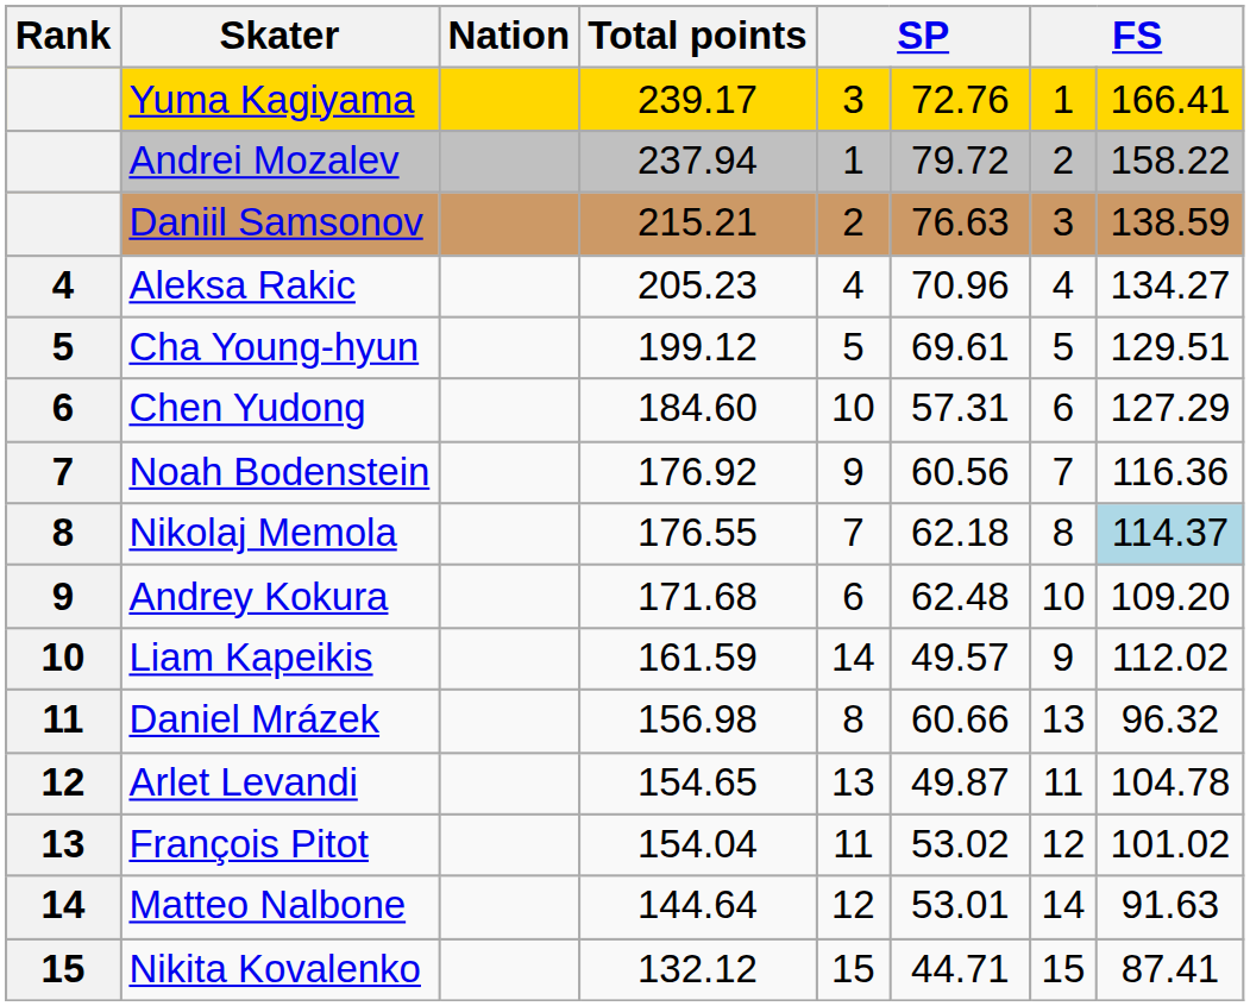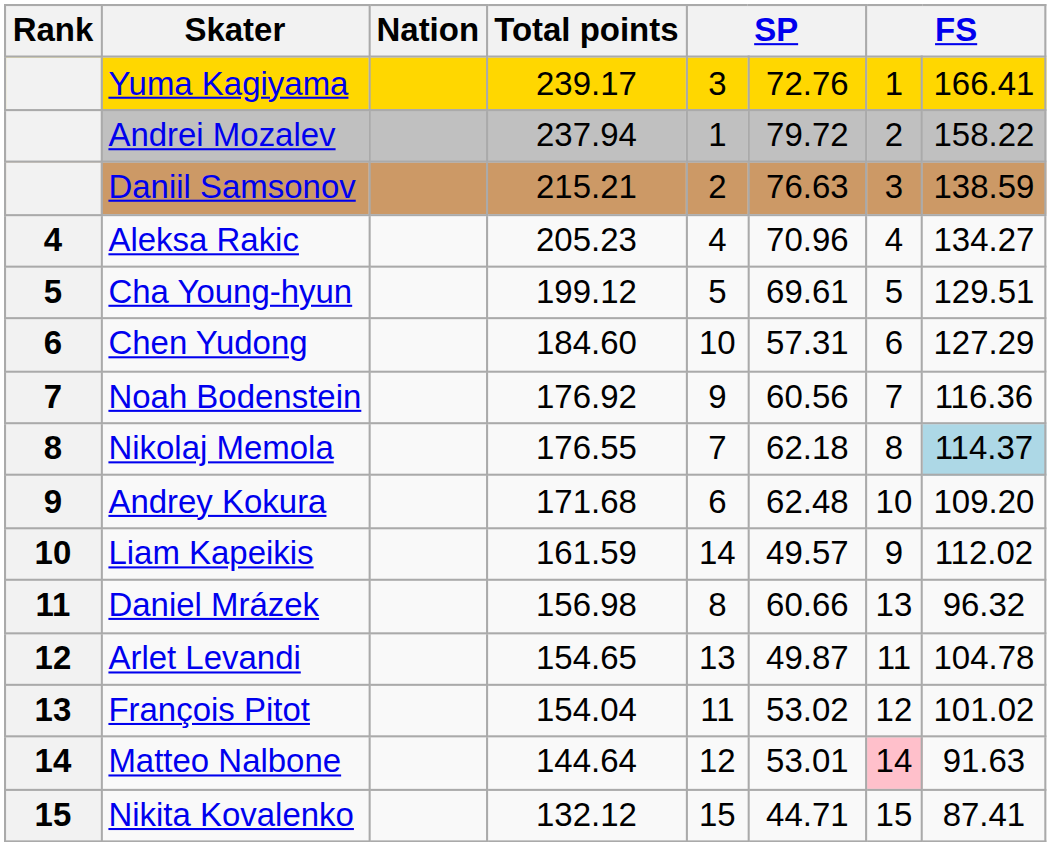Matteo Nalbone | column 7: no background -> pink background
